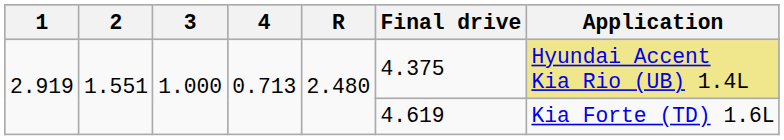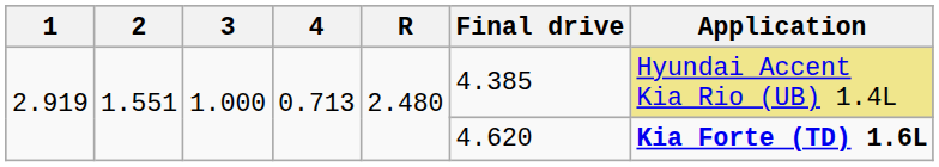row 2 | Final drive: 4.375 -> 4.385
row 3 | Final drive: 4.619 -> 4.620
row 3 | Application: normal -> bold
